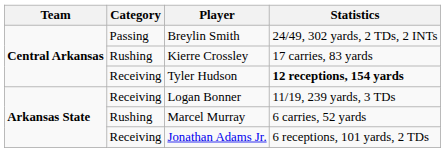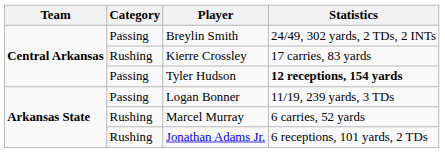Tyler Hudson | Category: Receiving -> Passing
Logan Bonner | Category: Receiving -> Passing
Jonathan Adams Jr. | Category: Receiving -> Rushing
